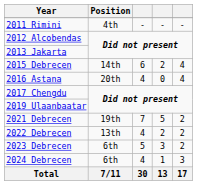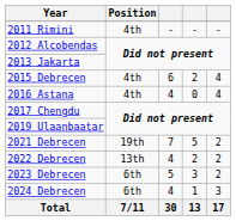2015 Debrecen | Position: 14th -> 4th
2016 Astana | Position: 20th -> 4th
